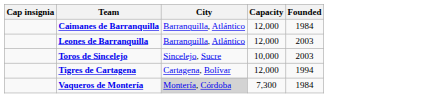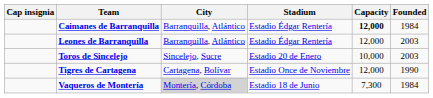+ column: Stadium | Estadio Édgar Rentería | Estadio Édgar Rentería | Estadio 20 de Enero | Estadio Once de Noviembre | Estadio 18 de Junio
Caimanes de Barranquilla | Capacity: normal -> bold
Tigres de Cartagena | Founded: 1994 -> 1990
